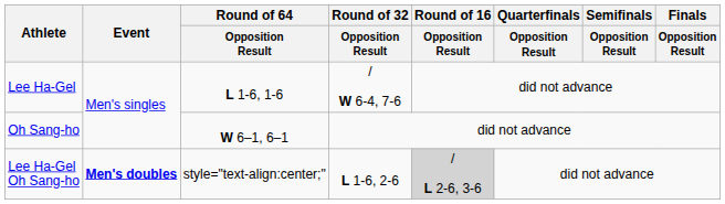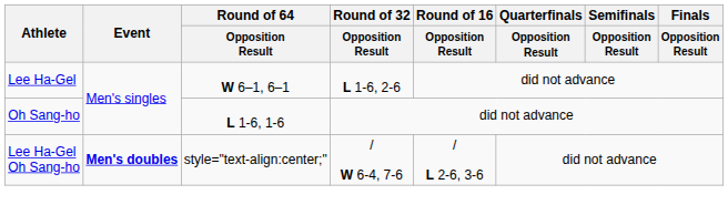Lee Ha-Gel | Round of 64 / Opposition Result: L 1-6, 1-6 -> W 6–1, 6–1
Lee Ha-Gel | Round of 32 / Opposition Result: / W 6-4, 7-6 -> L 1-6, 2-6
Oh Sang-ho | Round of 64 / Opposition Result: W 6–1, 6–1 -> L 1-6, 1-6
Lee Ha-Gel Oh Sang-ho | Round of 32 / Opposition Result: L 1-6, 2-6 -> / W 6-4, 7-6
Lee Ha-Gel Oh Sang-ho | Round of 16 / Opposition Result: lightgrey background -> no background
